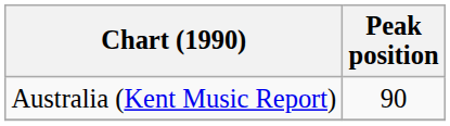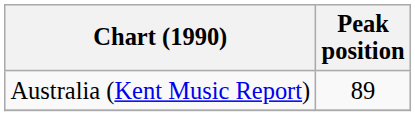Australia (Kent Music Report) | Peak position: 90 -> 89
